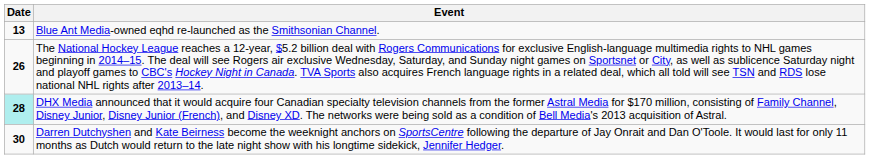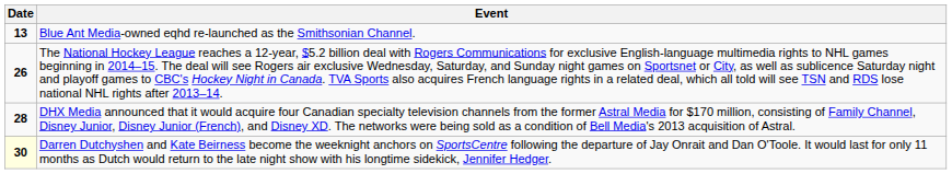row 4 | Date: paleturquoise background -> no background
row 5 | Date: no background -> lightyellow background
